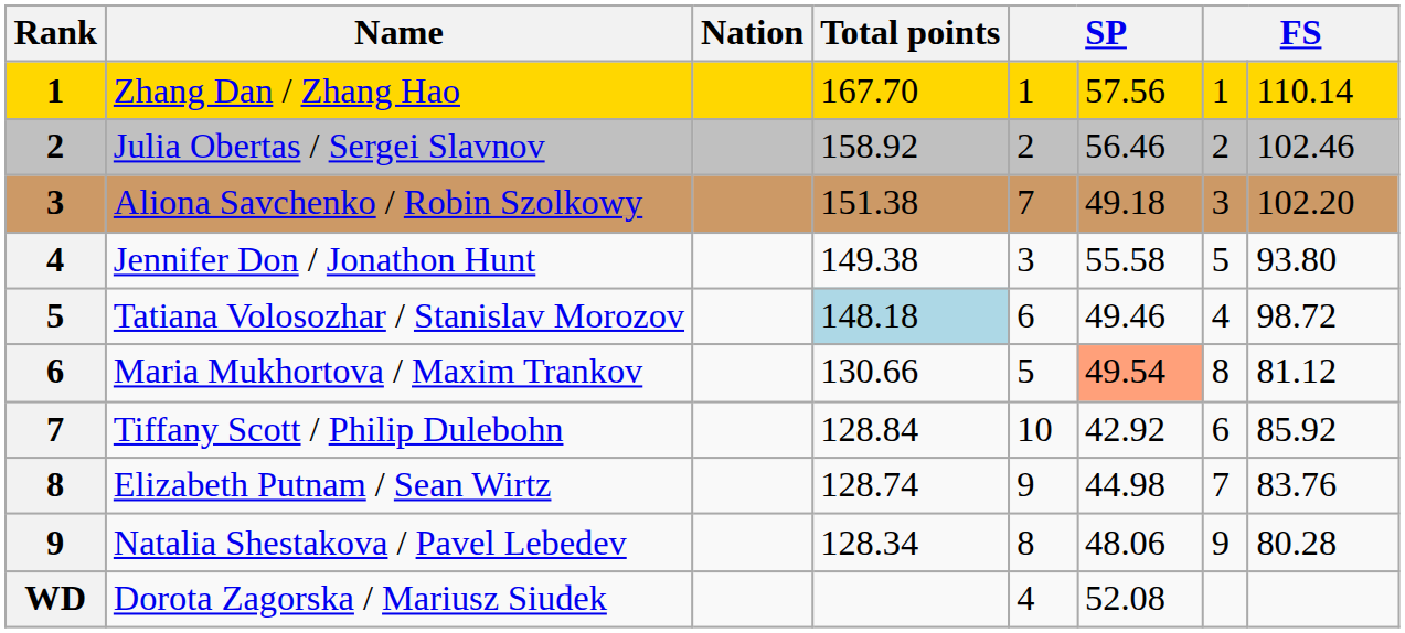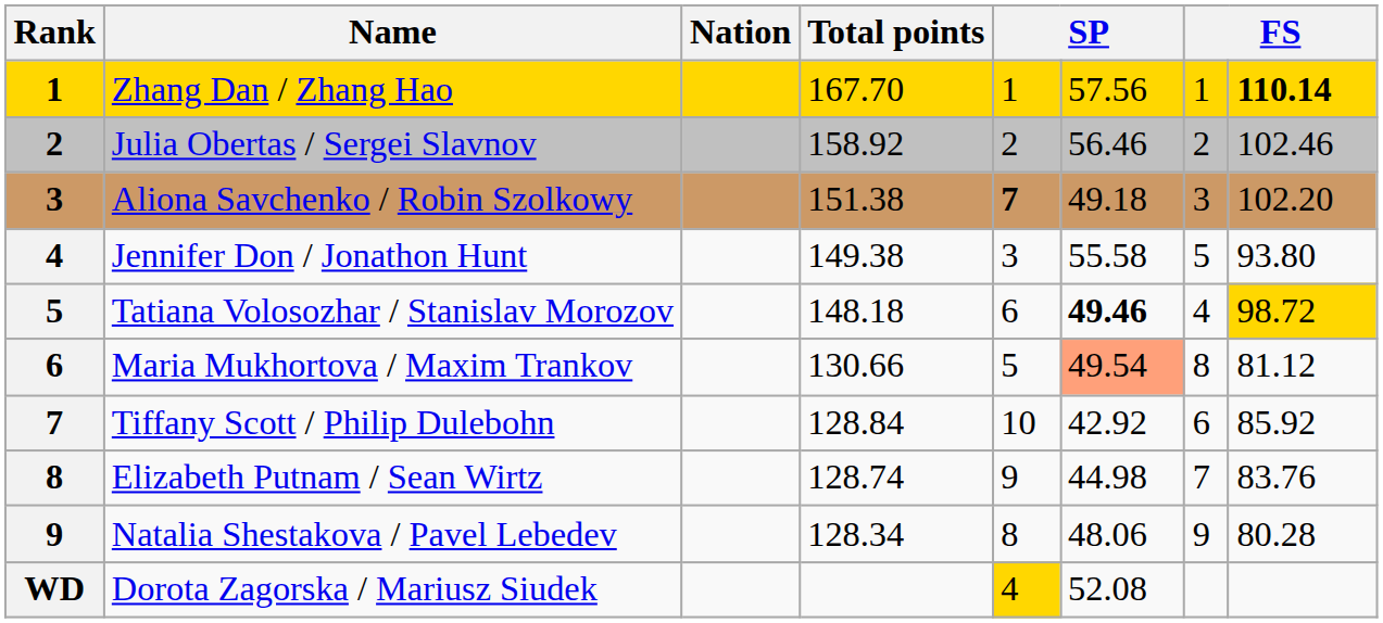Zhang Dan / Zhang Hao | column 8: normal -> bold
Aliona Savchenko / Robin Szolkowy | column 5: normal -> bold
Tatiana Volosozhar / Stanislav Morozov | Total points: lightblue background -> no background
Tatiana Volosozhar / Stanislav Morozov | column 6: normal -> bold
Tatiana Volosozhar / Stanislav Morozov | column 8: no background -> gold background
Dorota Zagorska / Mariusz Siudek | column 5: no background -> gold background
